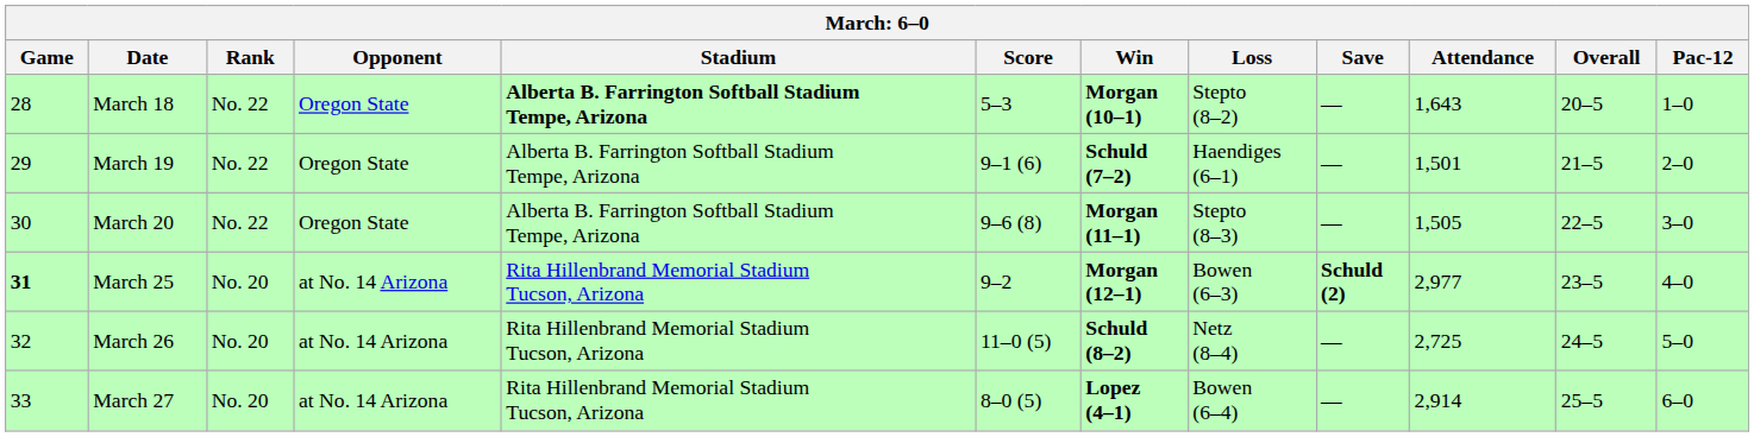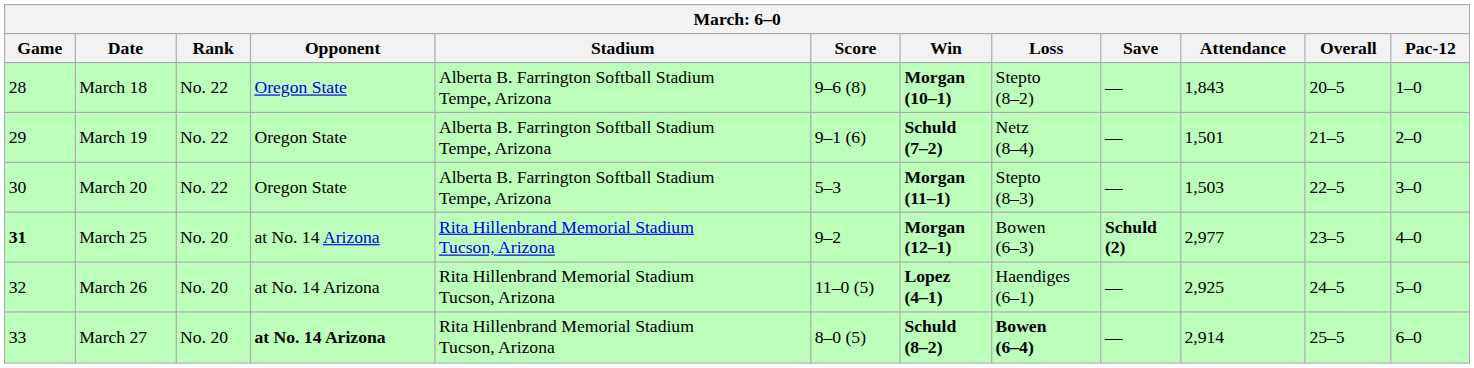March 18 | Stadium: bold -> normal
March 18 | Score: 5–3 -> 9–6 (8)
March 18 | Attendance: 1,643 -> 1,843
March 19 | Loss: Haendiges (6–1) -> Netz (8–4)
March 20 | Score: 9–6 (8) -> 5–3
March 20 | Attendance: 1,505 -> 1,503
March 26 | Win: Schuld (8–2) -> Lopez (4–1)
March 26 | Loss: Netz (8–4) -> Haendiges (6–1)
March 26 | Attendance: 2,725 -> 2,925
March 27 | Opponent: normal -> bold
March 27 | Win: Lopez (4–1) -> Schuld (8–2)
March 27 | Loss: normal -> bold
